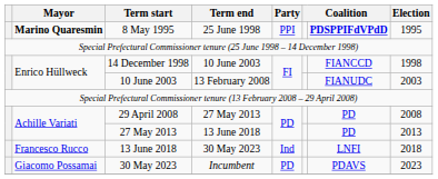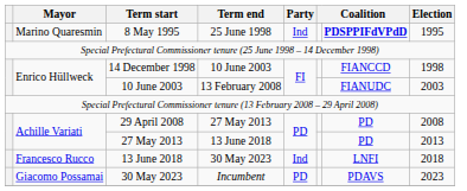8 May 1995 | Mayor: bold -> normal
8 May 1995 | Party: PPI -> Ind
